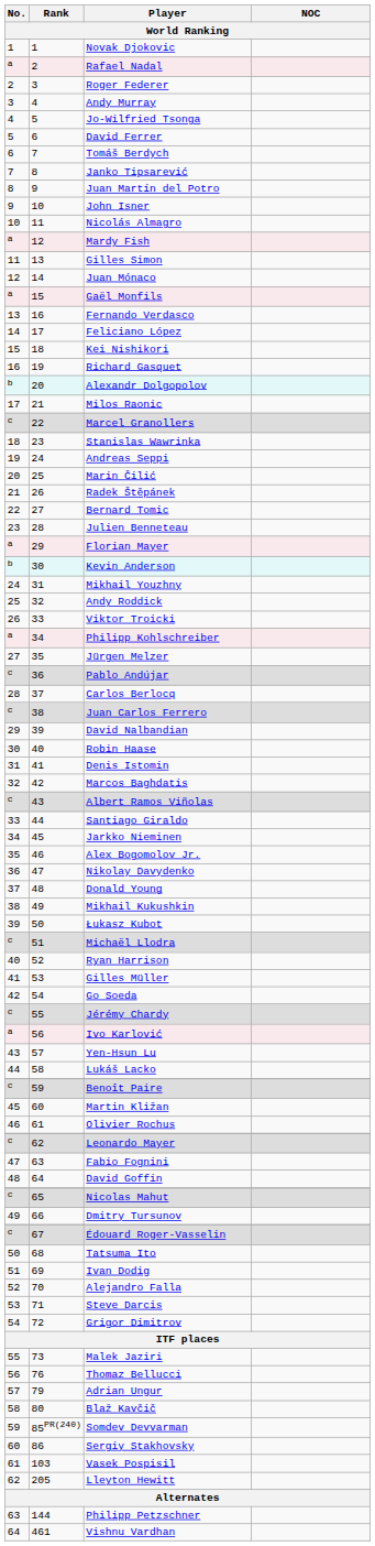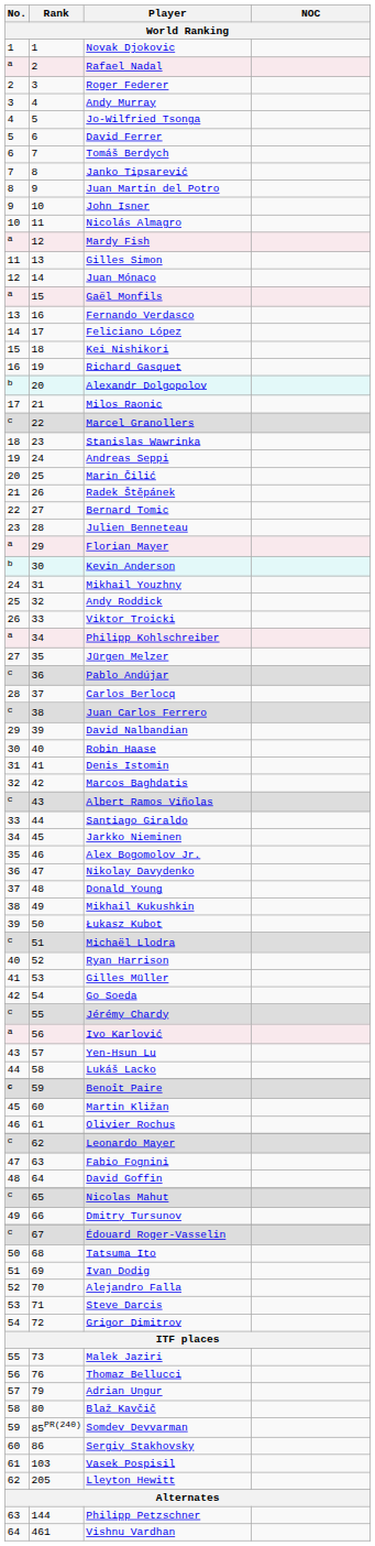Benoît Paire | No.: normal -> bold
